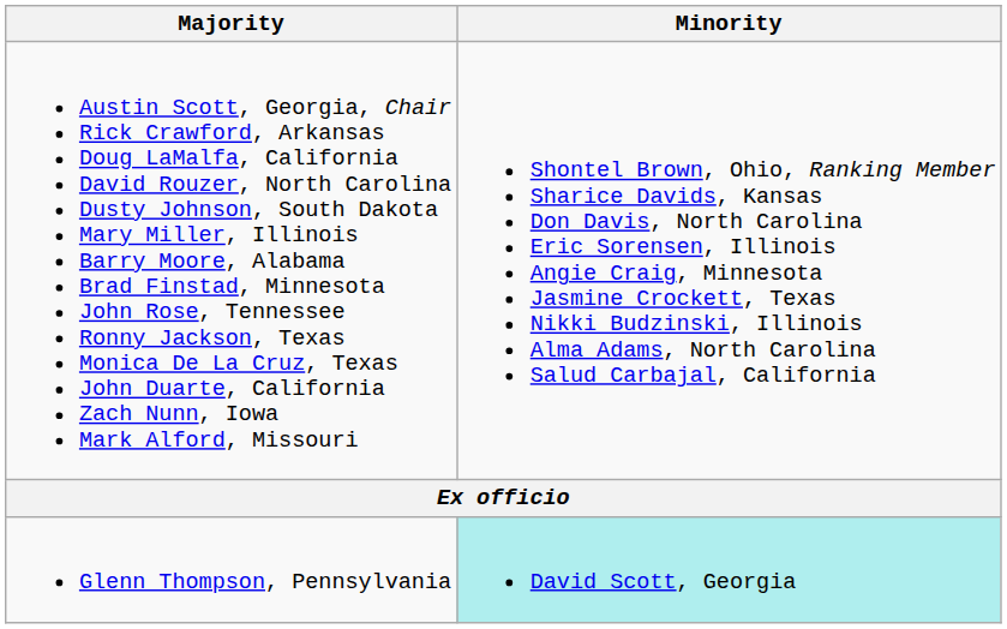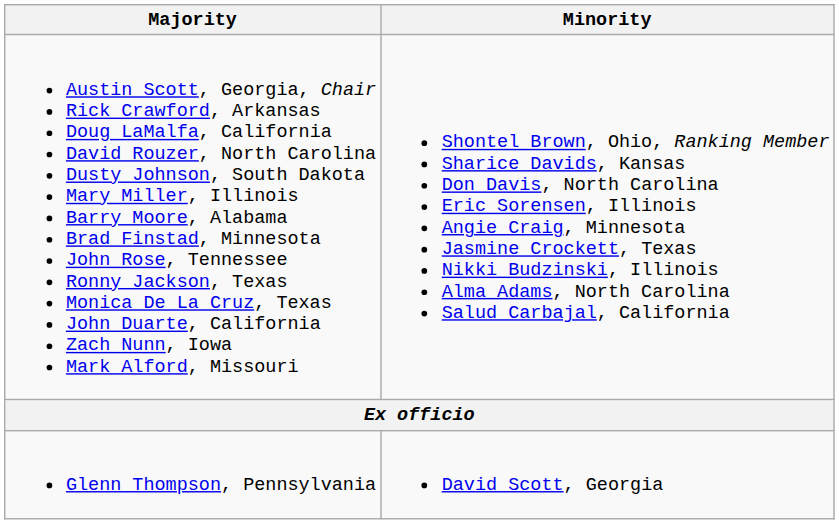Glenn Thompson, Pennsylvania | Minority: paleturquoise background -> no background
